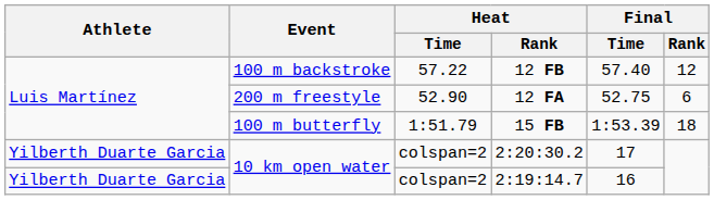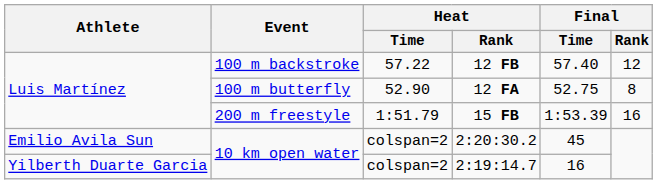12 FA | Event: 200 m freestyle -> 100 m butterfly
12 FA | Final / Rank: 6 -> 8
15 FB | Event: 100 m butterfly -> 200 m freestyle
15 FB | Final / Rank: 18 -> 16
2:20:30.2 | Athlete: Yilberth Duarte Garcia -> Emilio Avila Sun
2:20:30.2 | Final / Time: 17 -> 45
